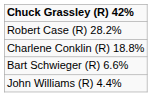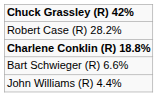row 3 | column 1: normal -> bold
